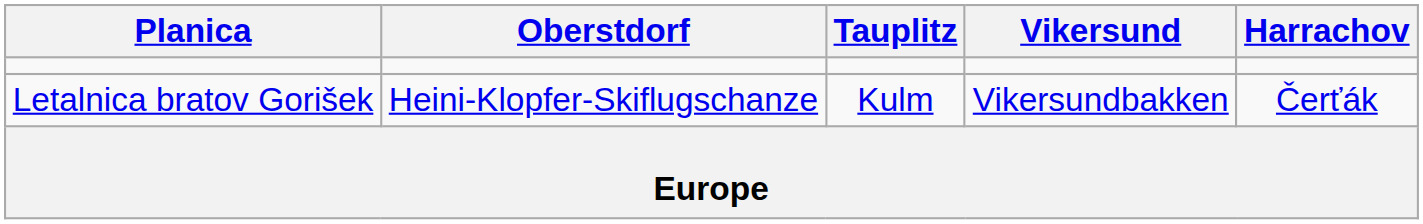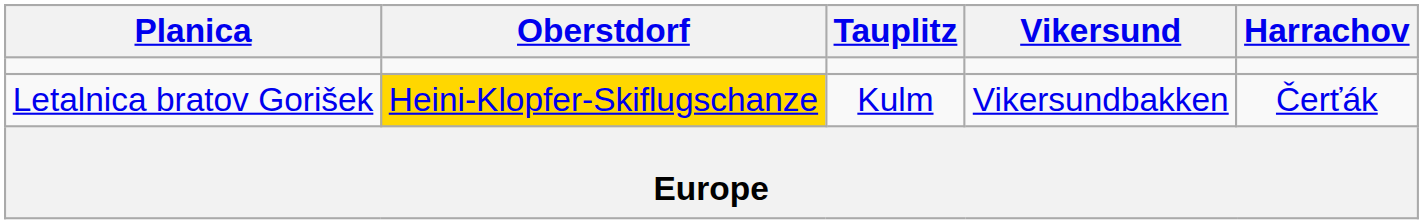Letalnica bratov Gorišek | Oberstdorf: no background -> gold background
